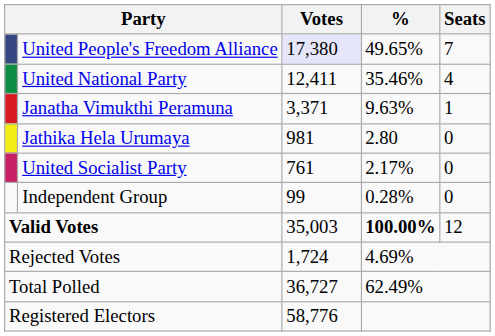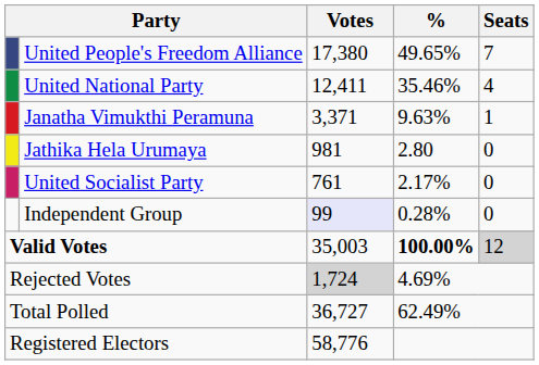United People's Freedom Alliance | Votes: lavender background -> no background
Independent Group | Votes: no background -> lavender background
Valid Votes | Seats: no background -> lightgrey background
Rejected Votes | Votes: no background -> lightgrey background
